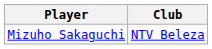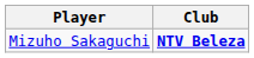Mizuho Sakaguchi | Club: normal -> bold
